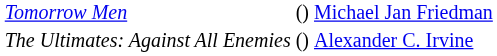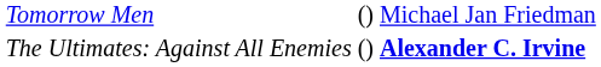row 2 | column 3: normal -> bold
